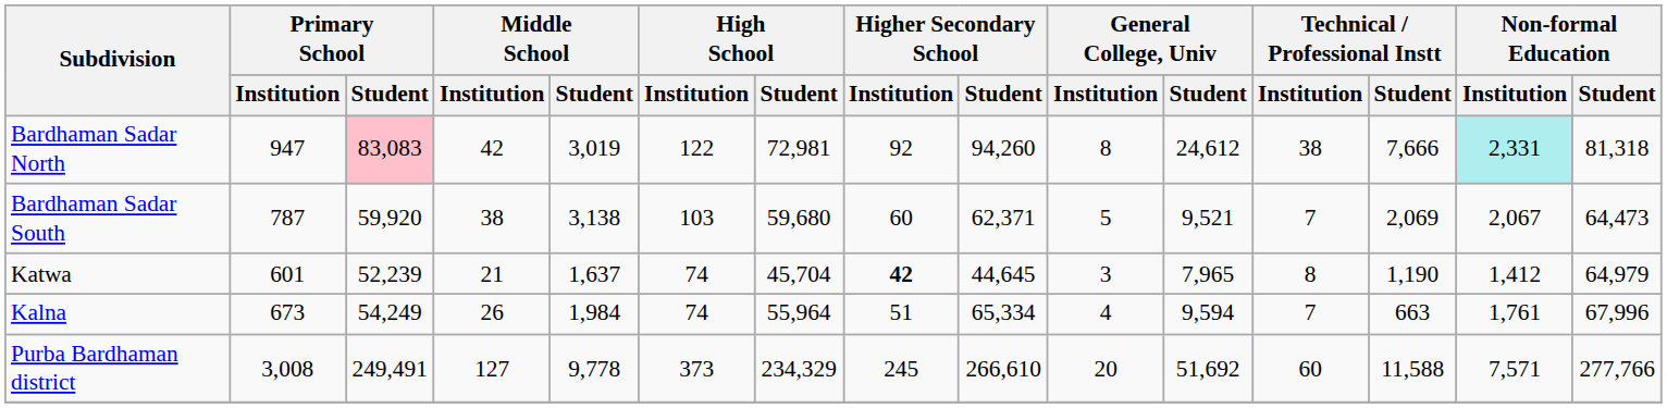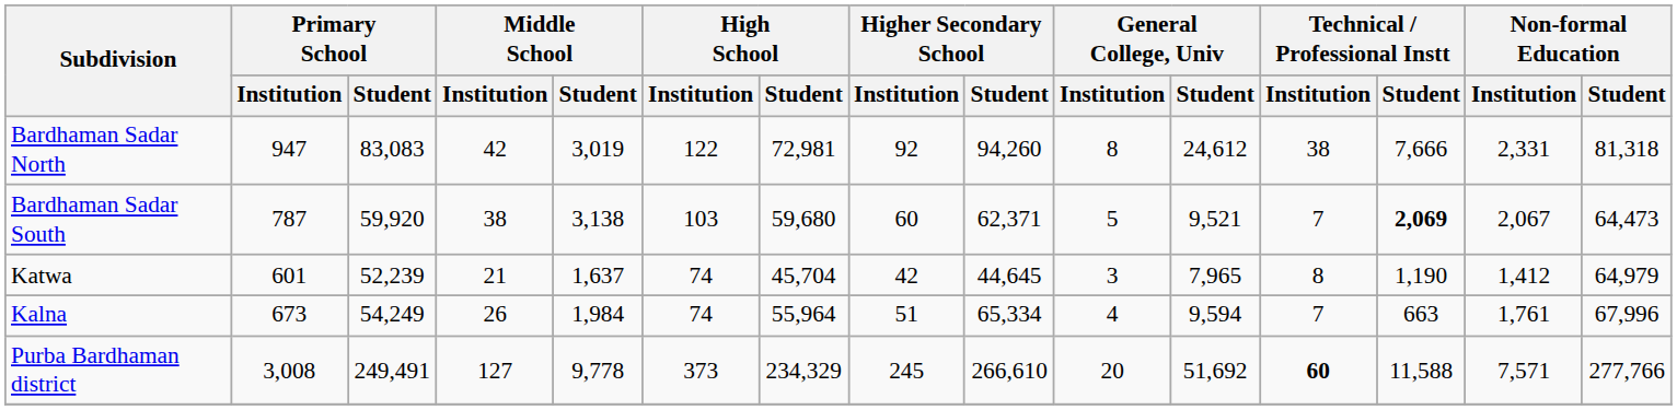Bardhaman Sadar North | Primary School / Student: pink background -> no background
Bardhaman Sadar North | Non-formal Education / Institution: paleturquoise background -> no background
Bardhaman Sadar South | Technical / Professional Instt / Student: normal -> bold
Katwa | Higher Secondary School / Institution: bold -> normal
Purba Bardhaman district | Technical / Professional Instt / Institution: normal -> bold
